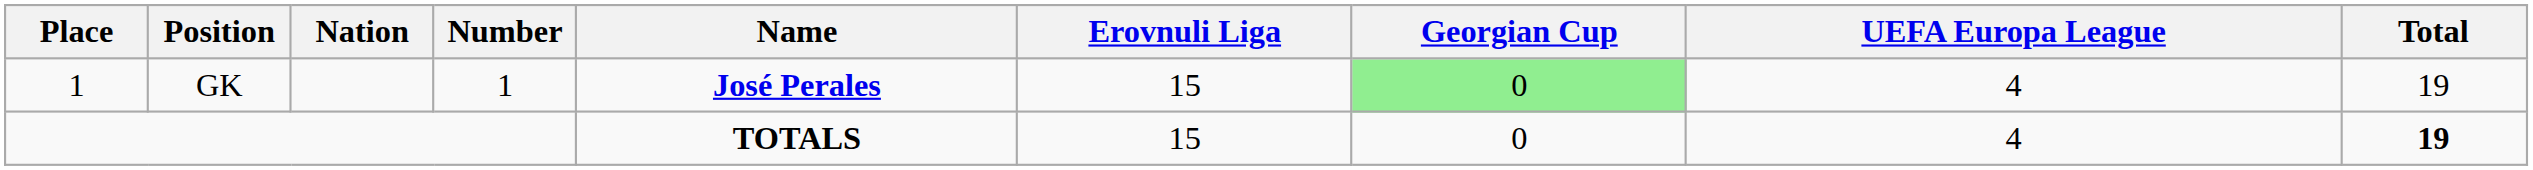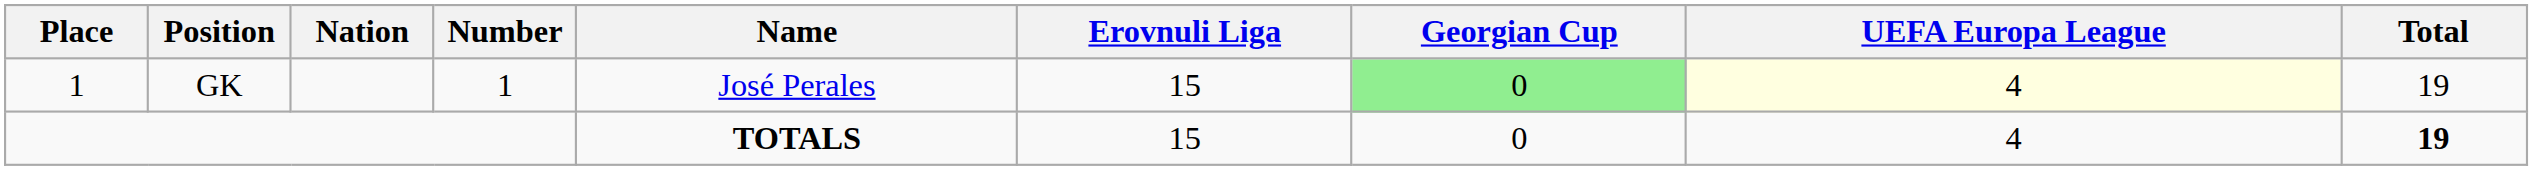GK | Name: bold -> normal
GK | UEFA Europa League: no background -> lightyellow background
